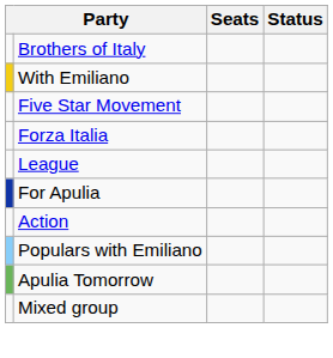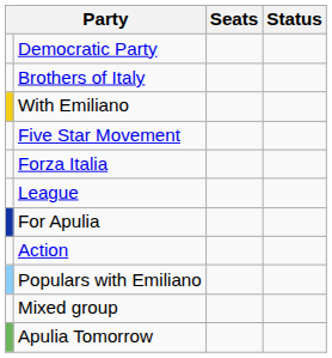+ row: Democratic Party
rows swapped: Apulia Tomorrow <-> Mixed group
